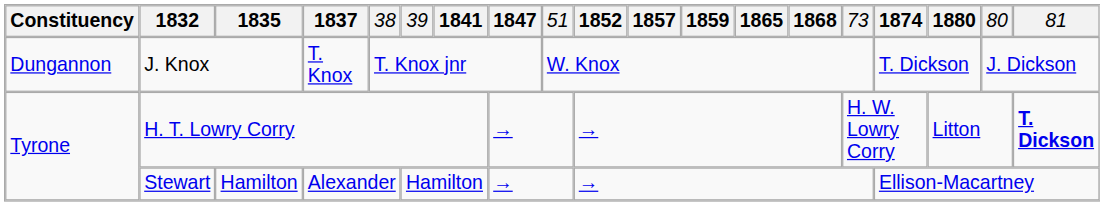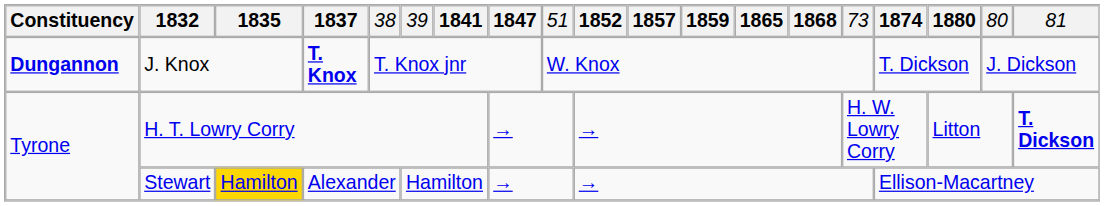J. Knox | Constituency: normal -> bold
J. Knox | 1837: normal -> bold
Stewart | 1835: no background -> gold background
